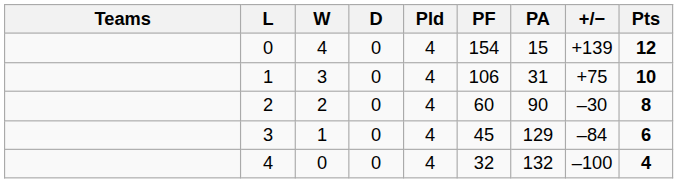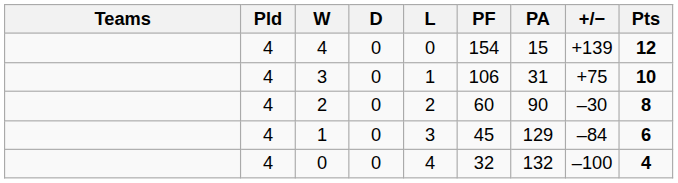columns swapped: Pld <-> L
